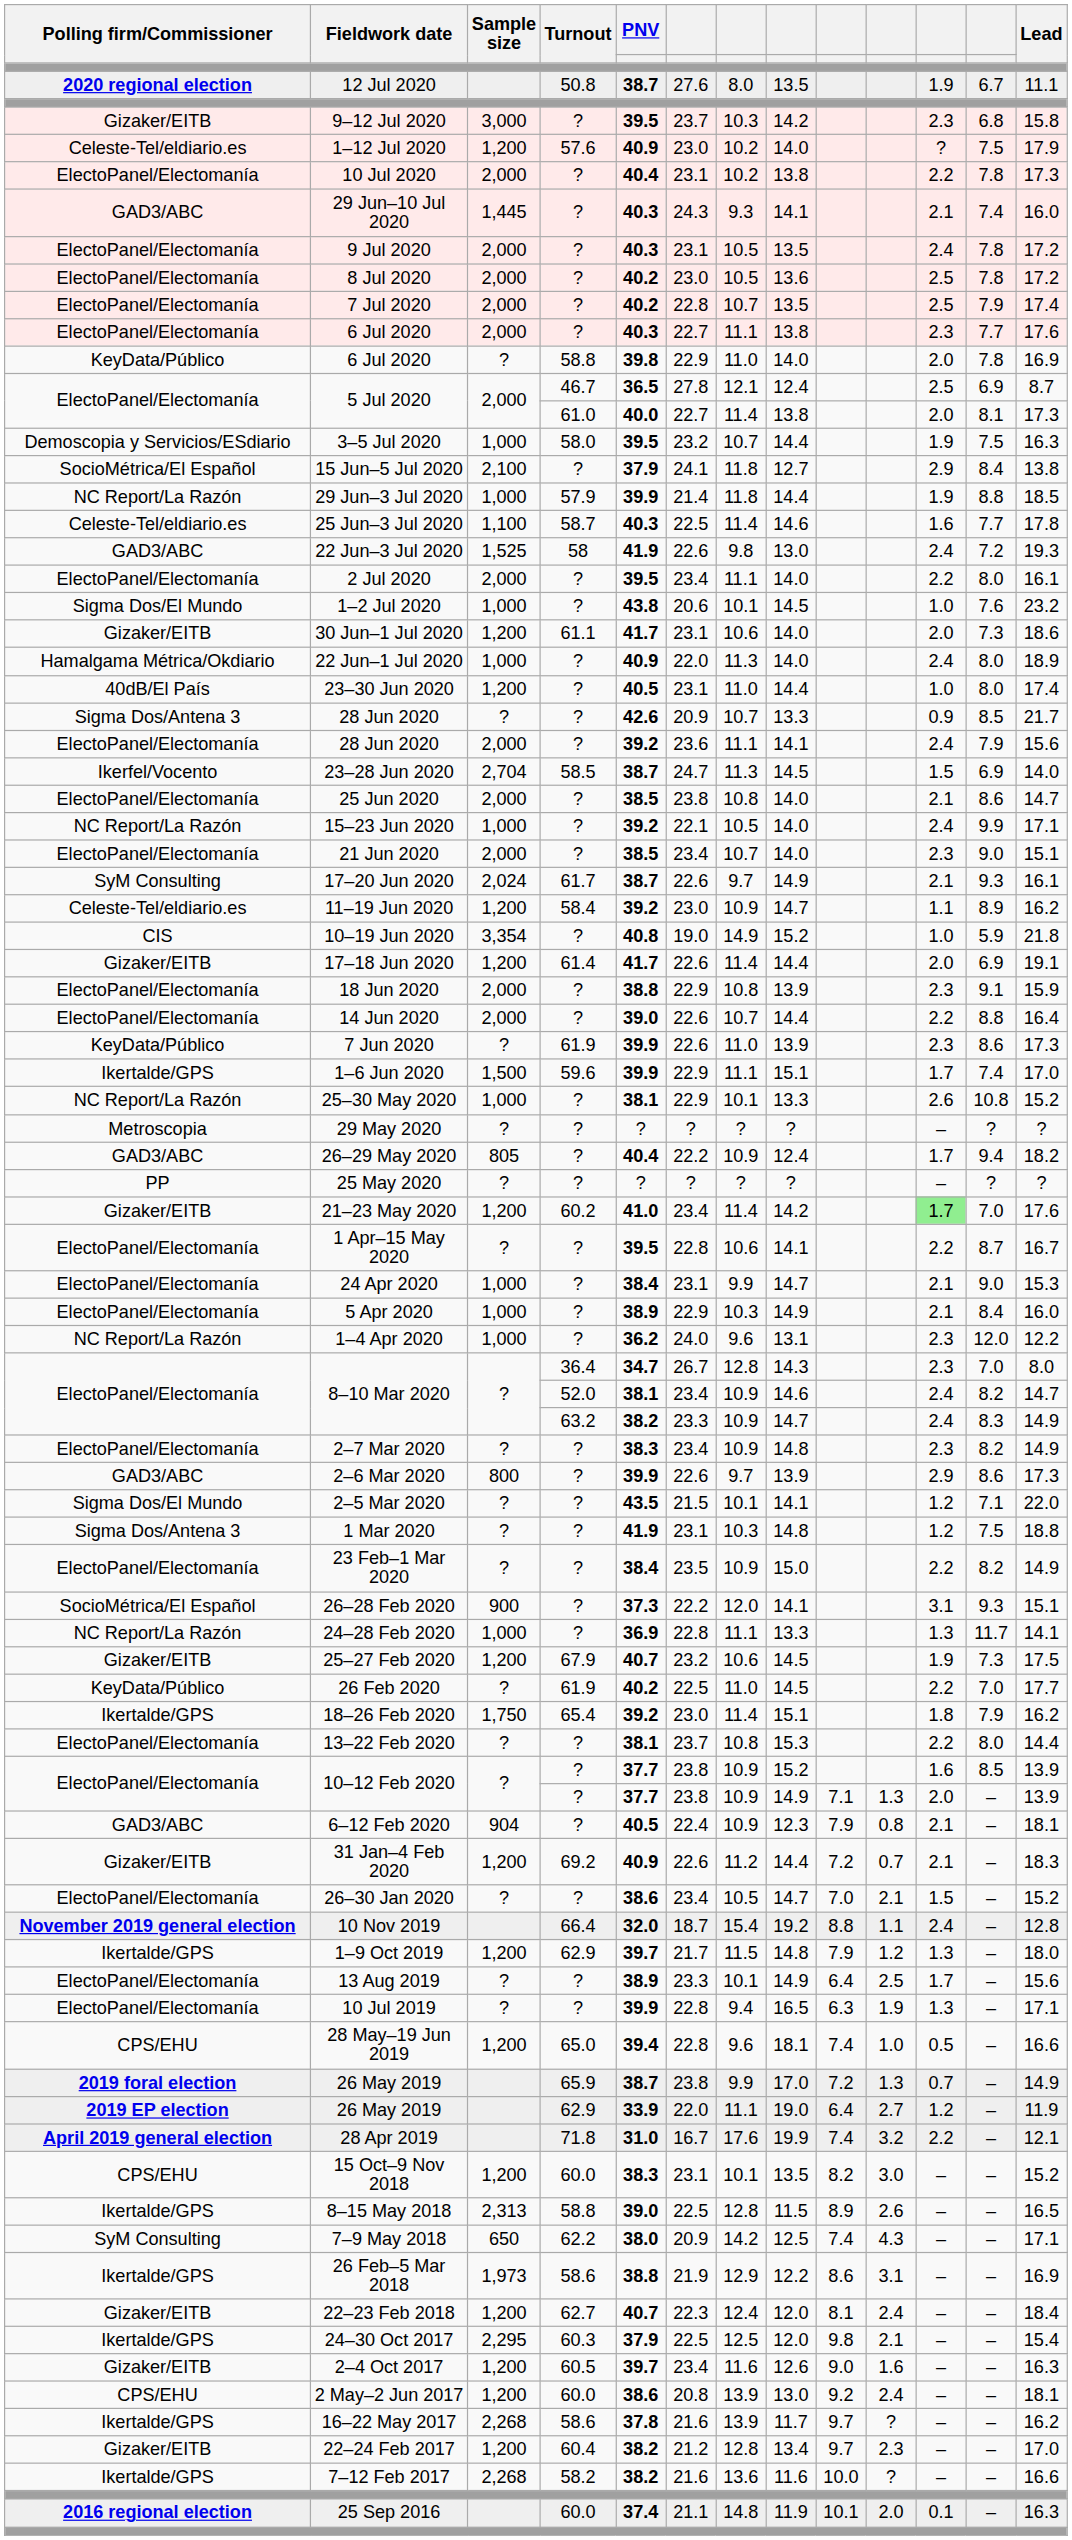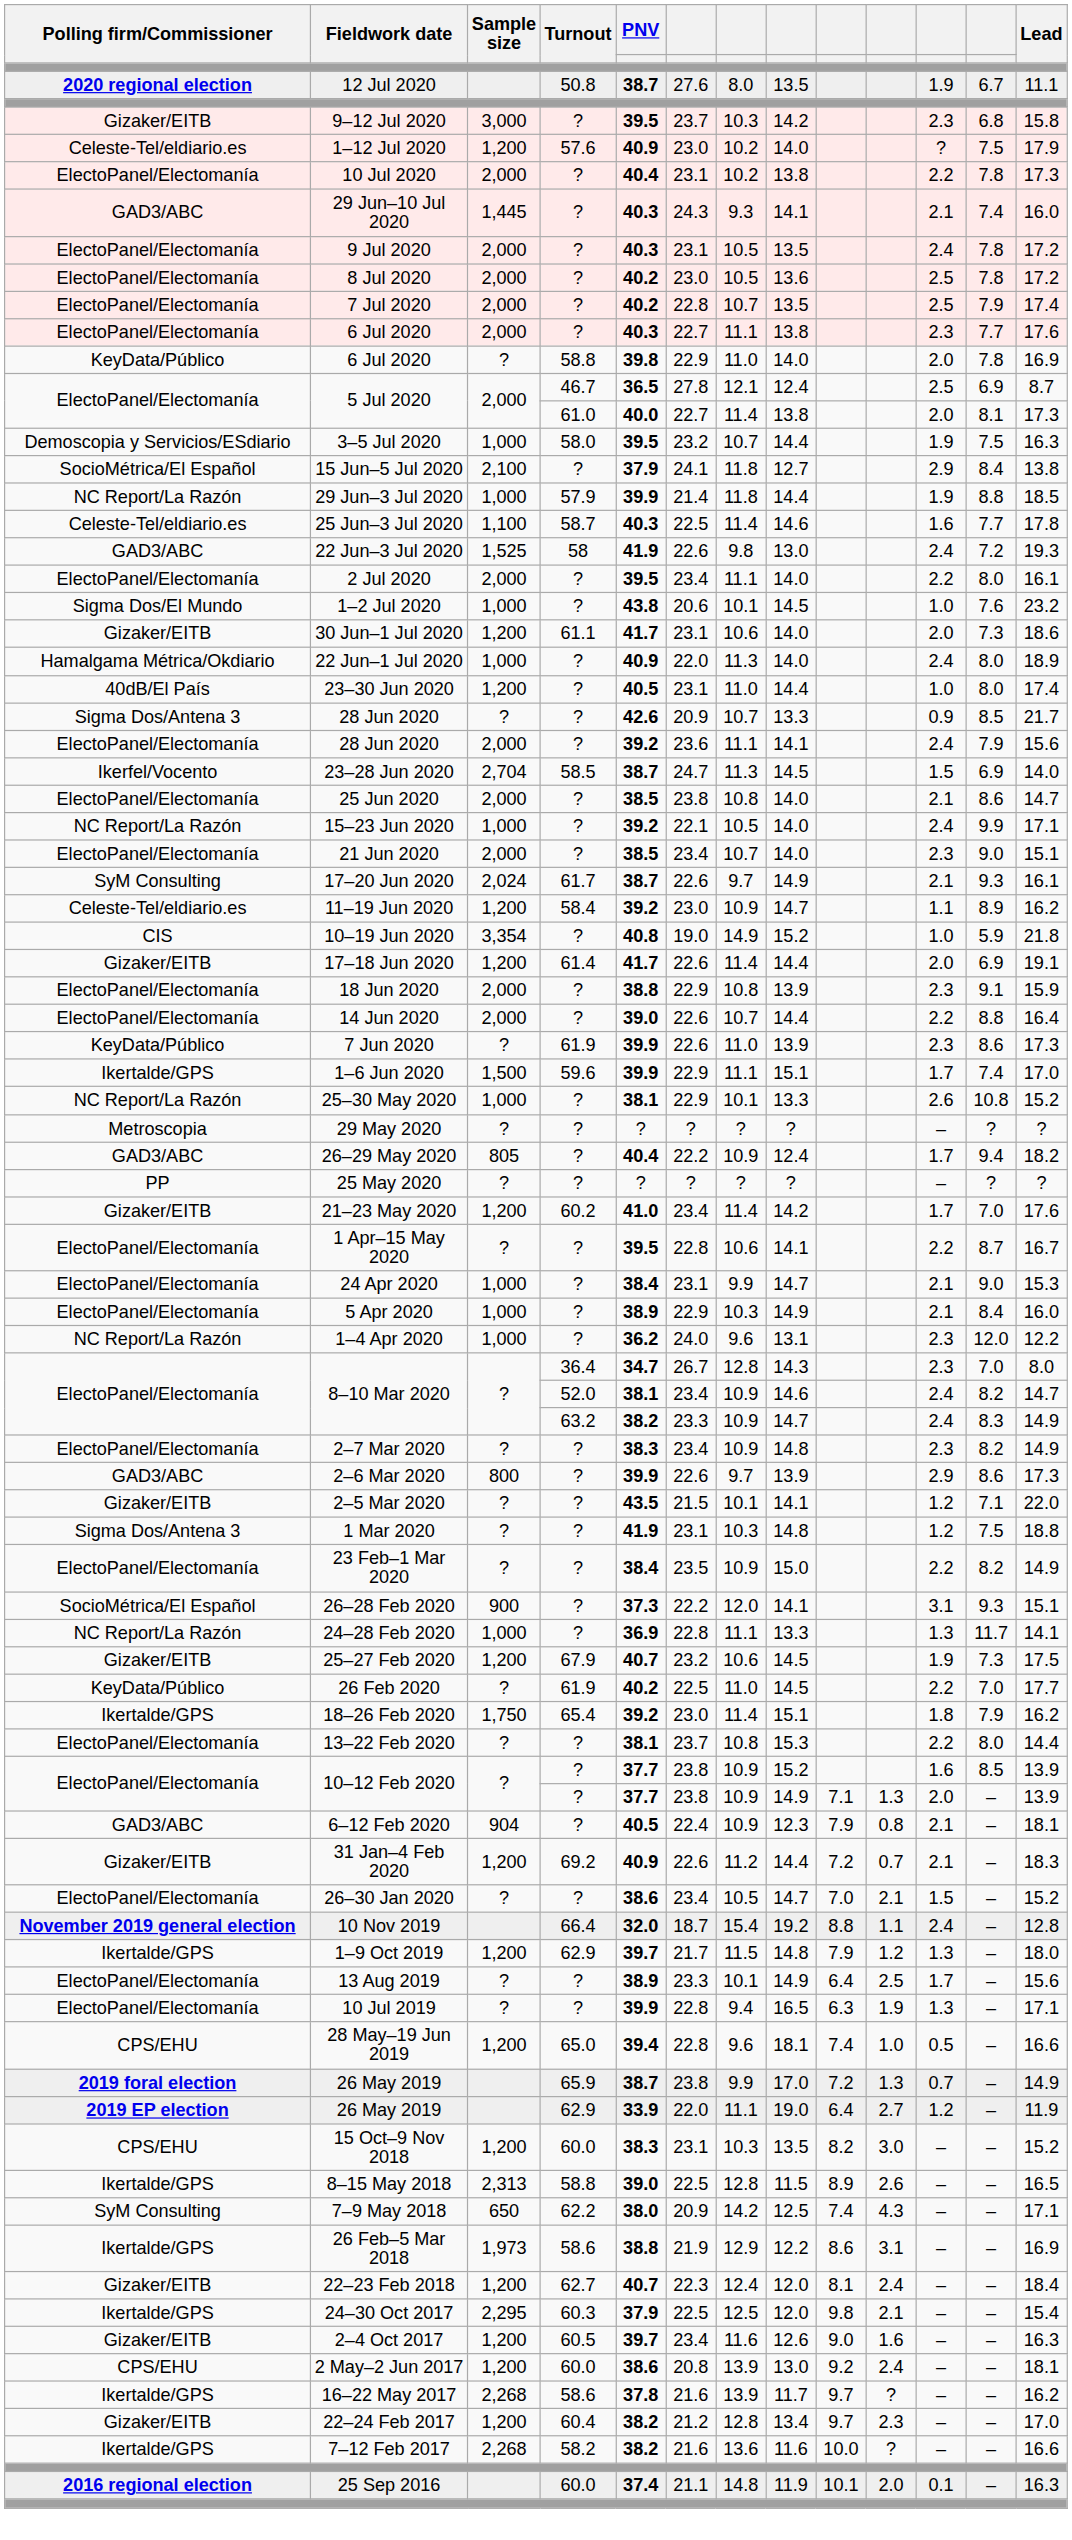21–23 May 2020 | column 11: lightgreen background -> no background
2–5 Mar 2020 | Polling firm/Commissioner: Sigma Dos/El Mundo -> Gizaker/EITB
- row: April 2019 general election | 28 Apr 2019 | 71.8 | 31.0 | 16.7 | 17.6 | 19.9 | 7.4 | 3.2 | 2.2 | – | 12.1
15 Oct–9 Nov 2018 | column 7: 10.1 -> 10.3
